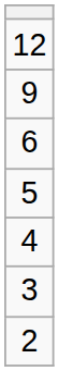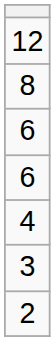row 3 | column 1: 9 -> 8
row 5 | column 1: 5 -> 6
